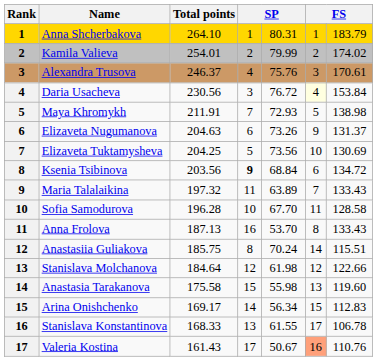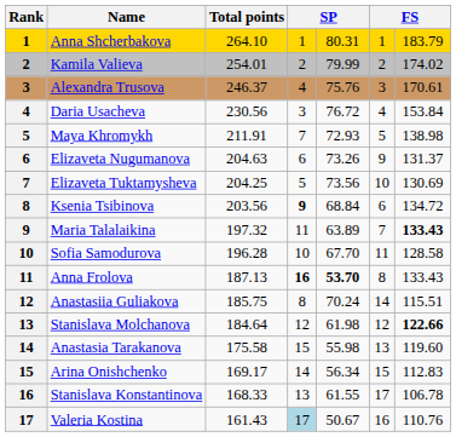Daria Usacheva | column 6: lightyellow background -> no background
Maria Talalaikina | column 7: normal -> bold
Anna Frolova | column 4: normal -> bold
Anna Frolova | column 5: normal -> bold
Stanislava Molchanova | column 7: normal -> bold
Valeria Kostina | column 4: no background -> lightblue background
Valeria Kostina | column 6: lightsalmon background -> no background
